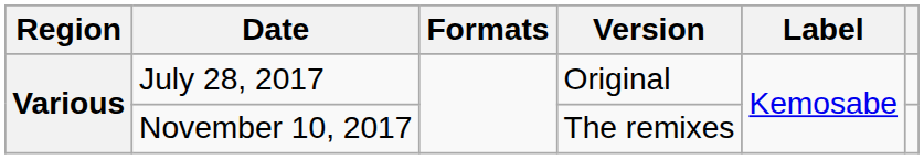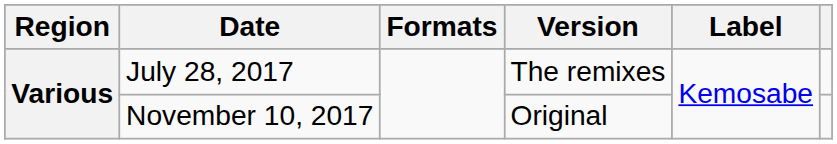July 28, 2017 | Version: Original -> The remixes
November 10, 2017 | Version: The remixes -> Original
